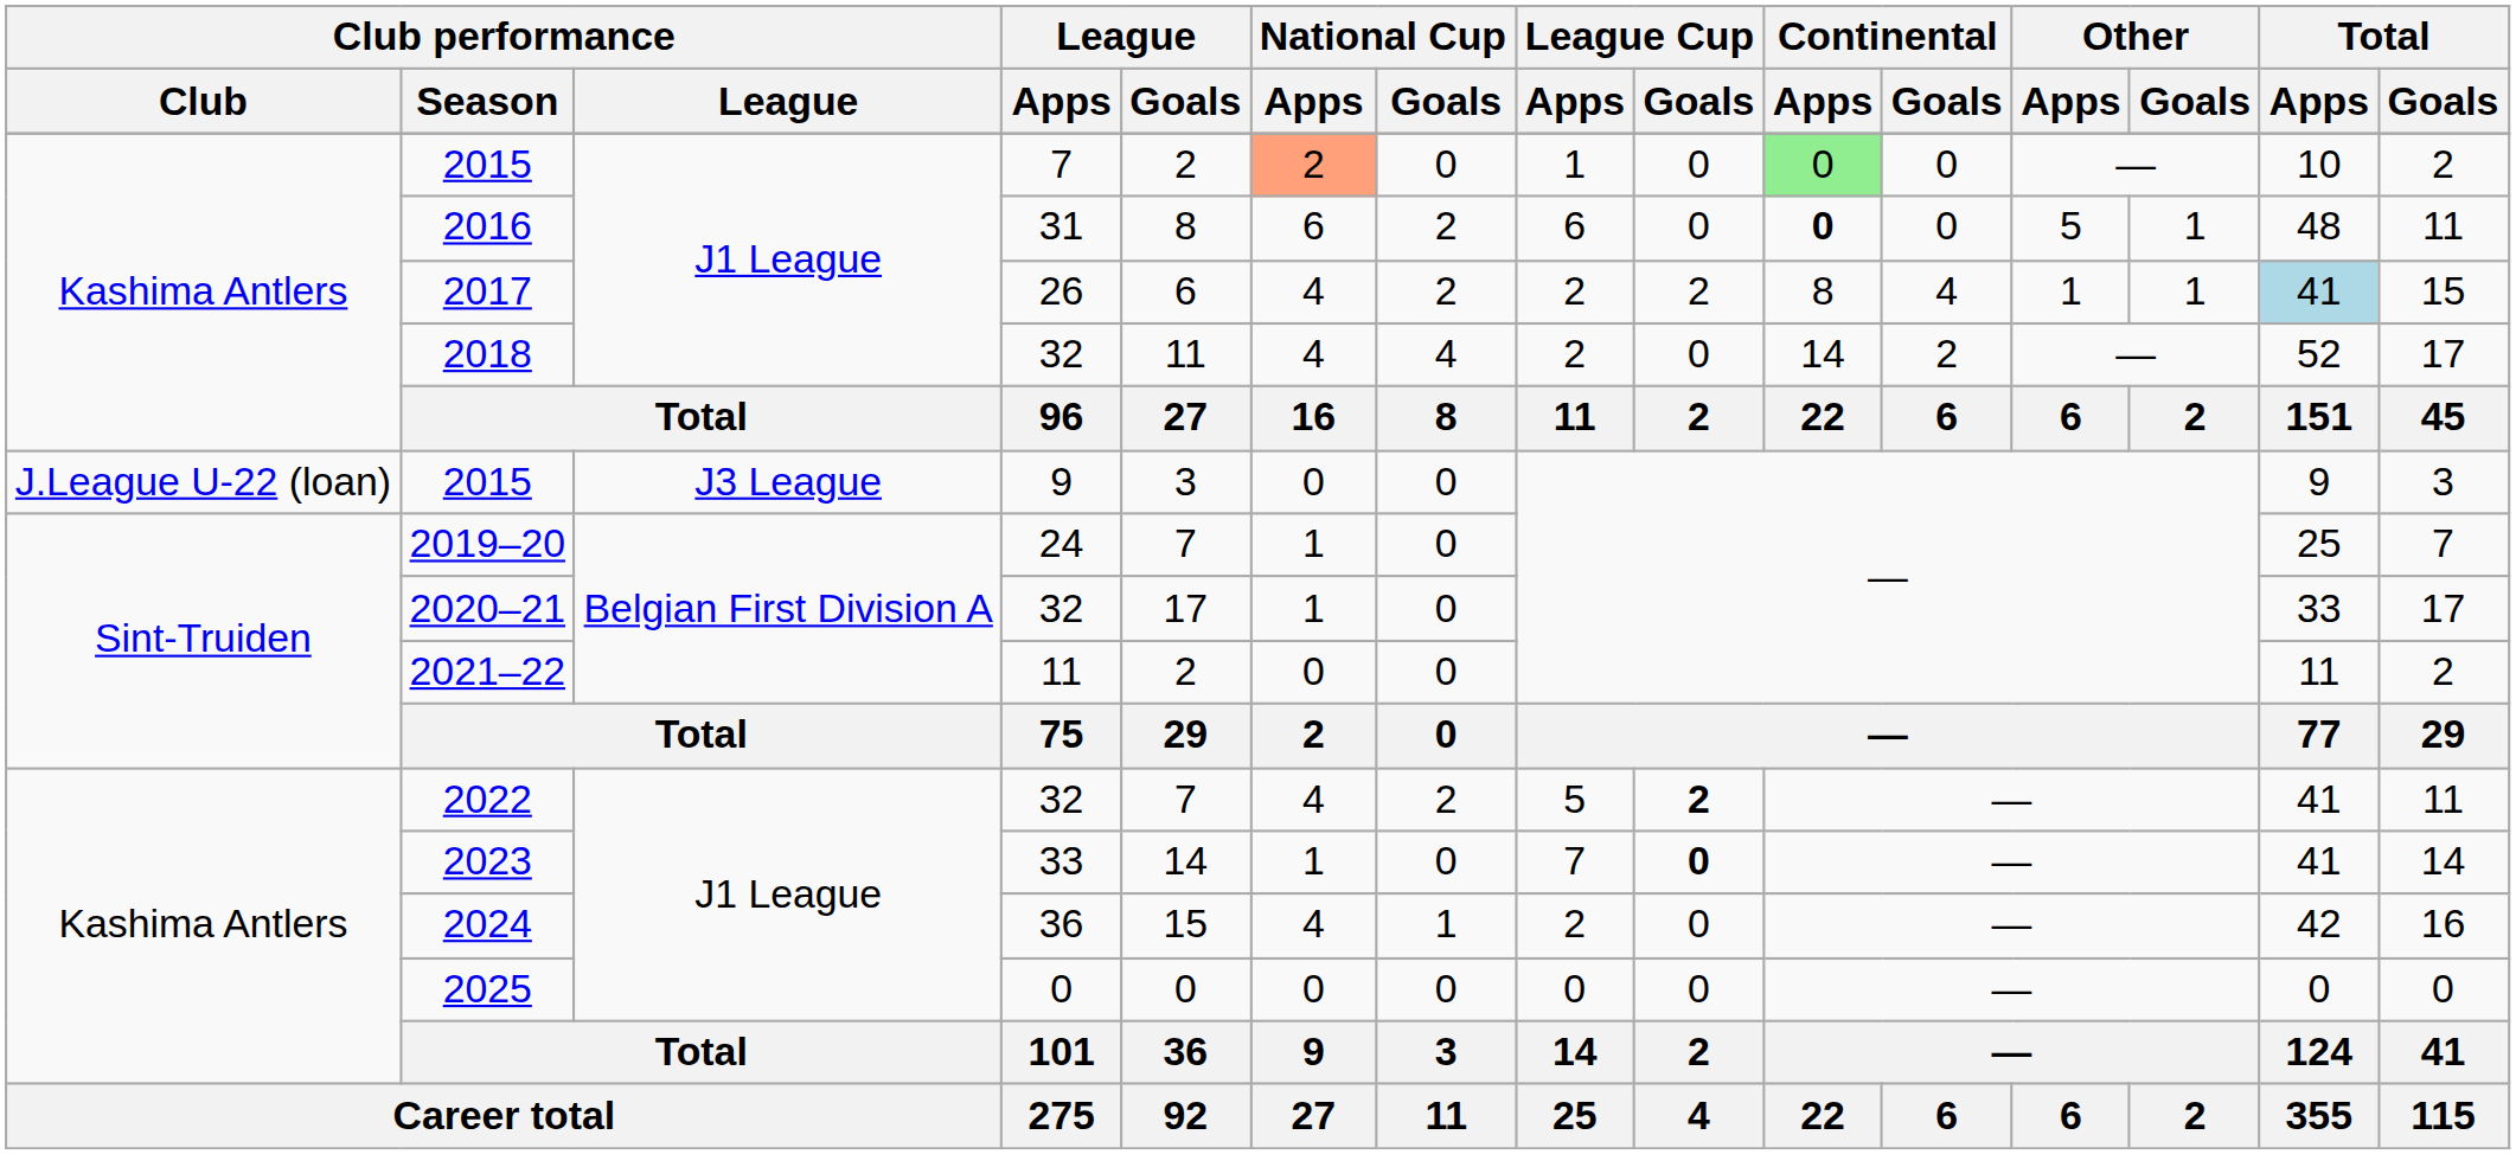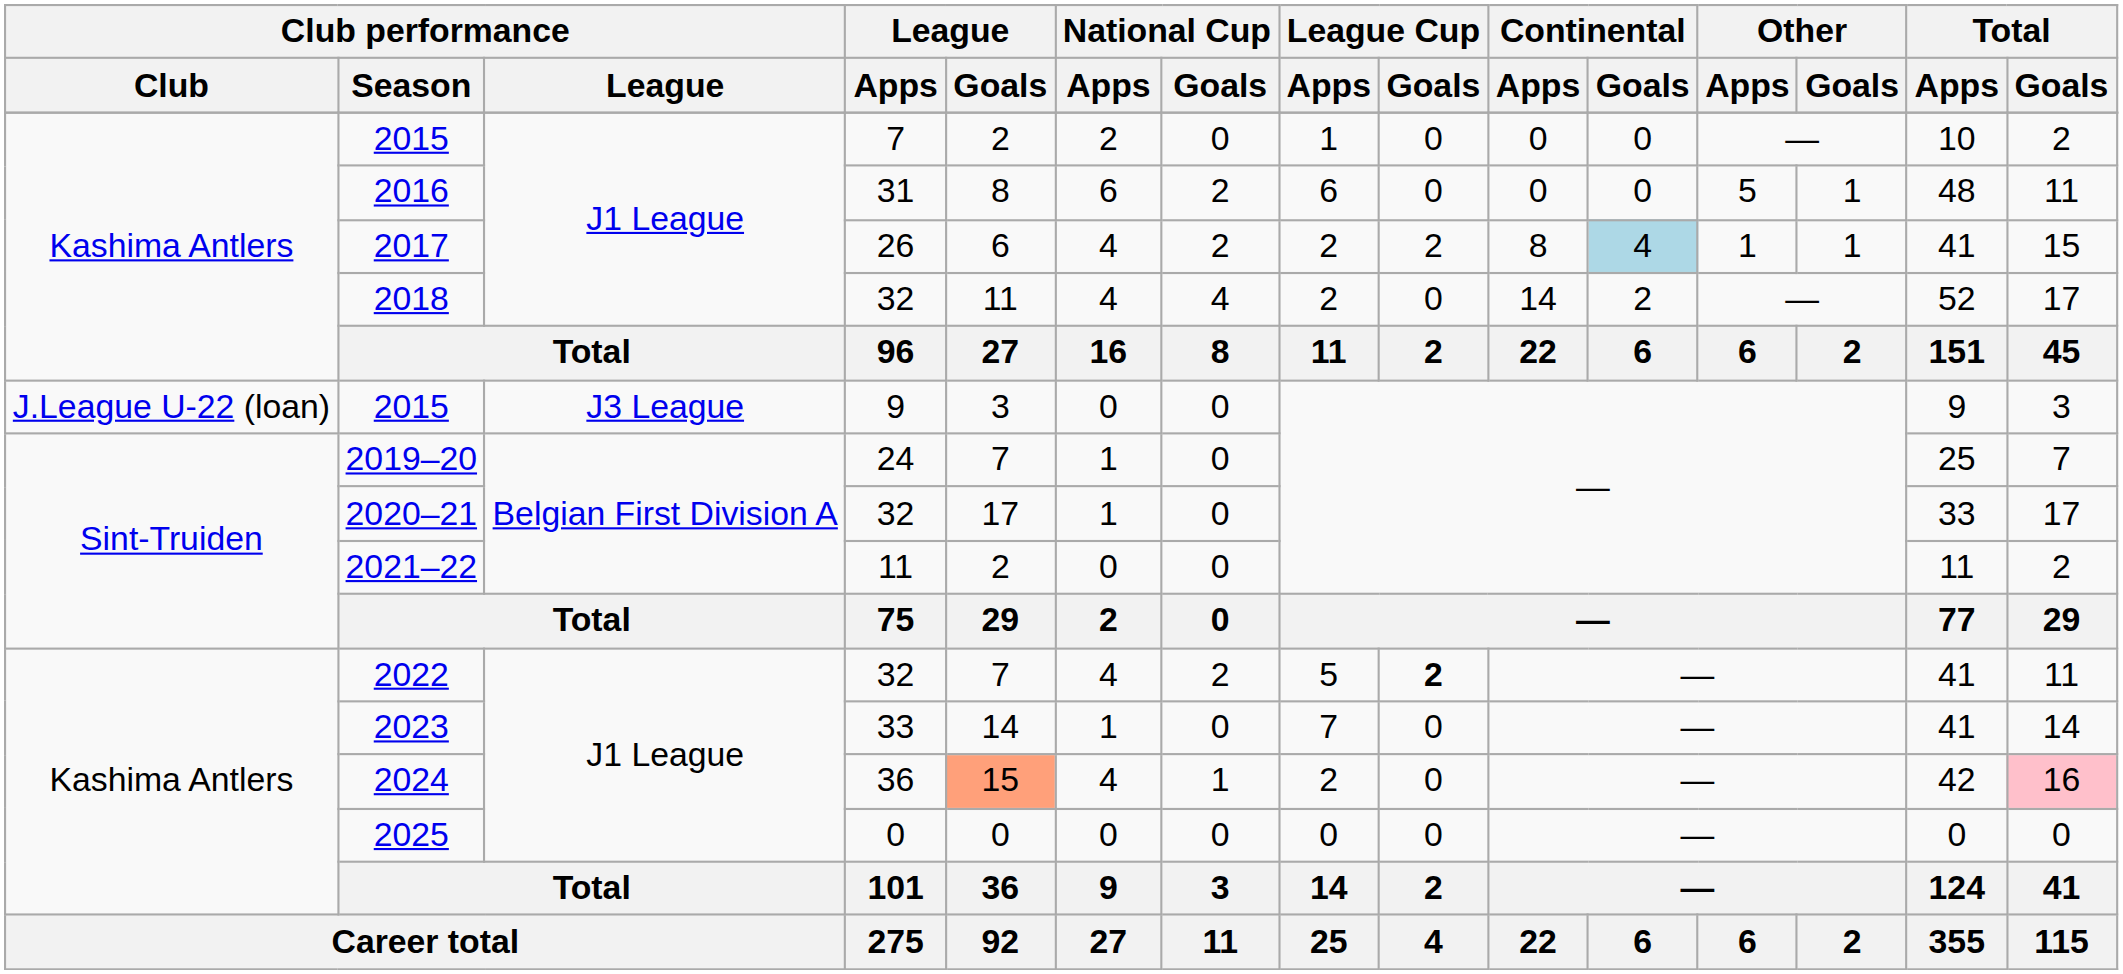2015 / 7 | National Cup / Apps: lightsalmon background -> no background
2015 / 7 | Continental / Apps: lightgreen background -> no background
2016 | Continental / Apps: bold -> normal
2017 | Continental / Goals: no background -> lightblue background
2017 | Total / Apps: lightblue background -> no background
2023 | League Cup / Goals: bold -> normal
2024 | League / Goals: no background -> lightsalmon background
2024 | Total / Goals: no background -> pink background
